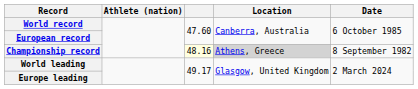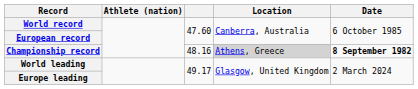Championship record | column 3: lightyellow background -> no background
Championship record | Date: normal -> bold
